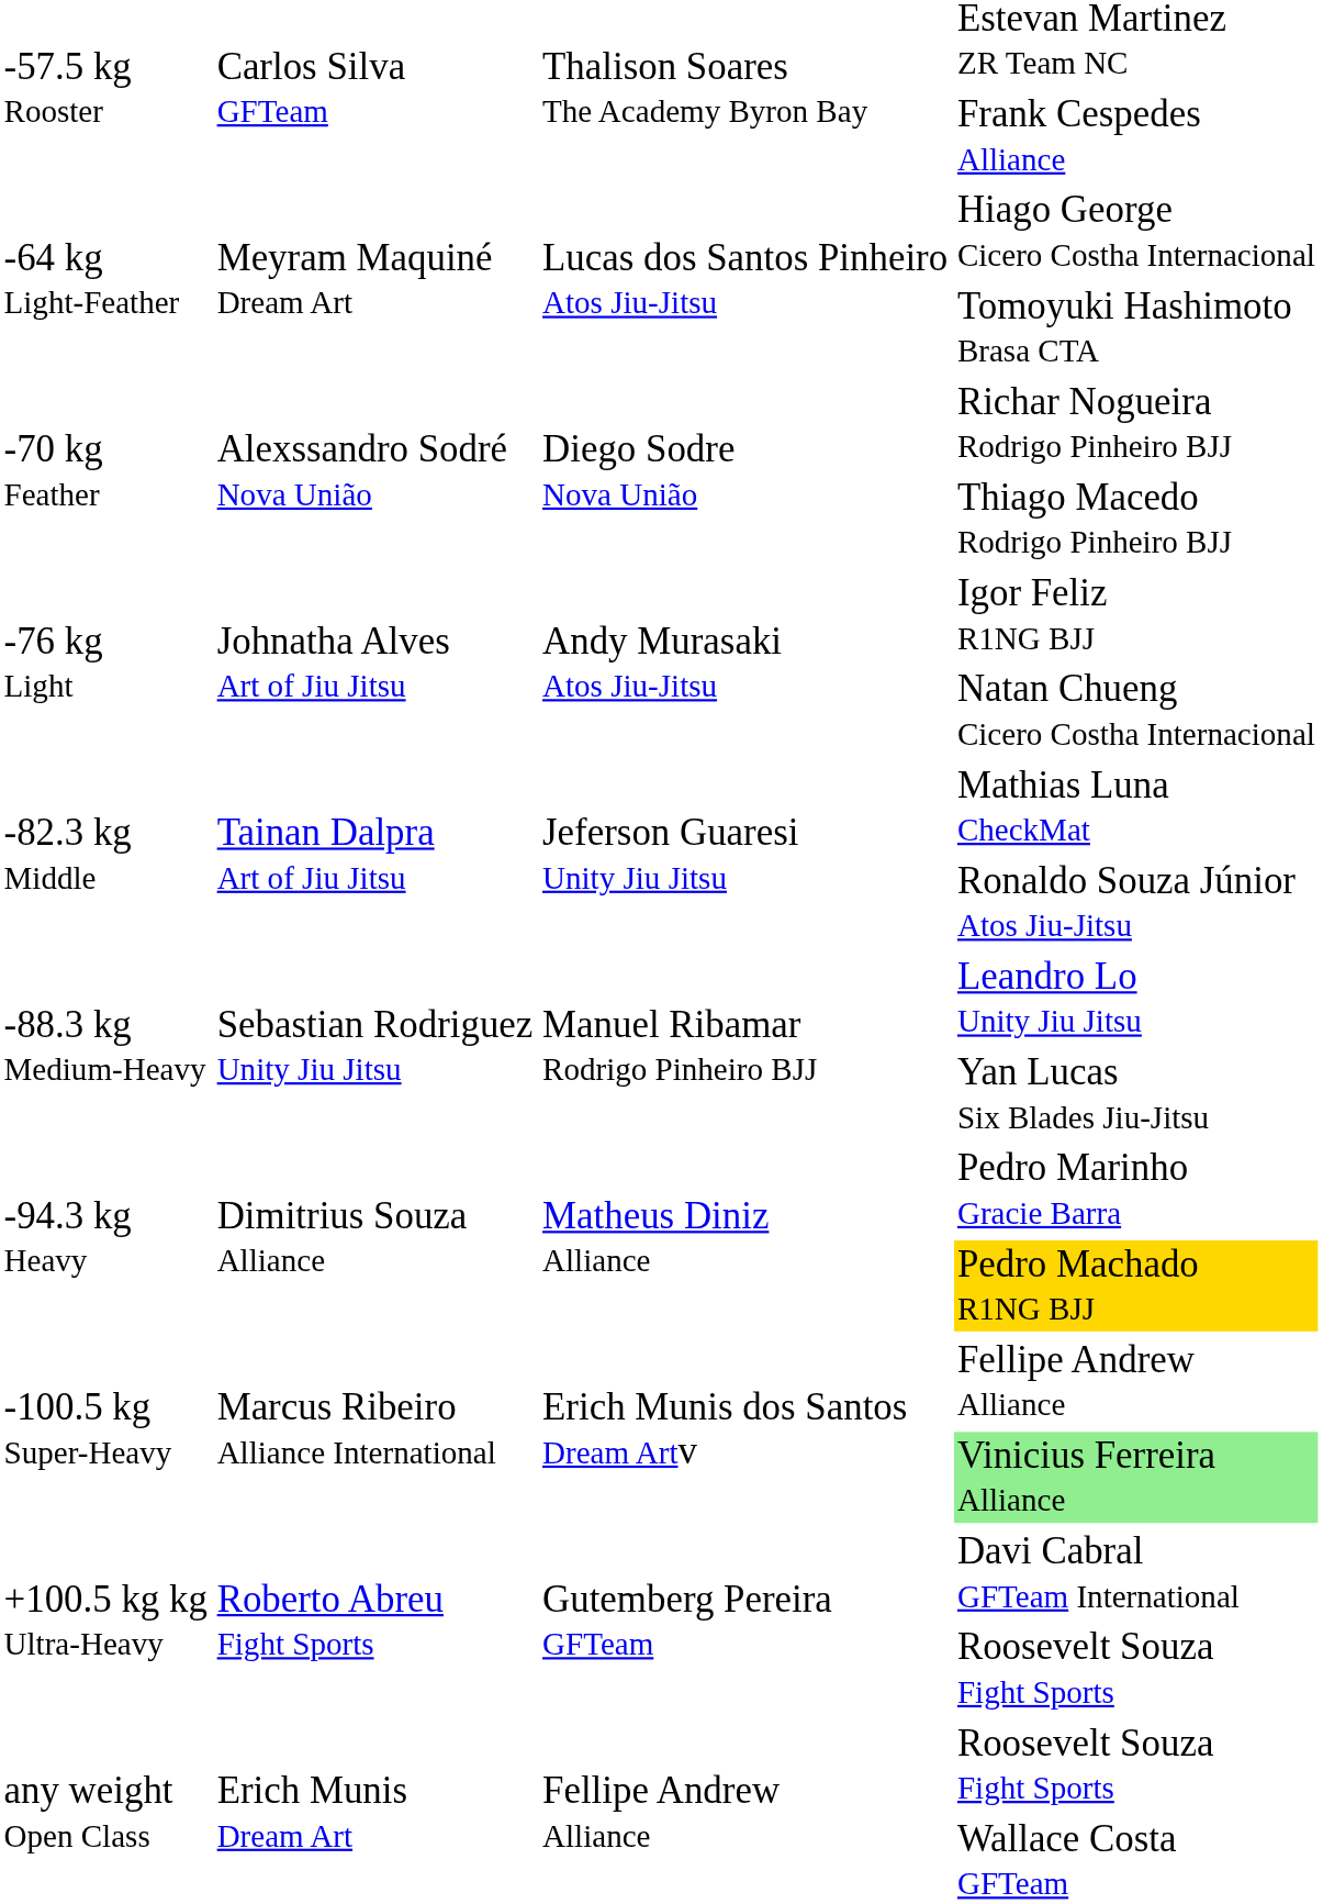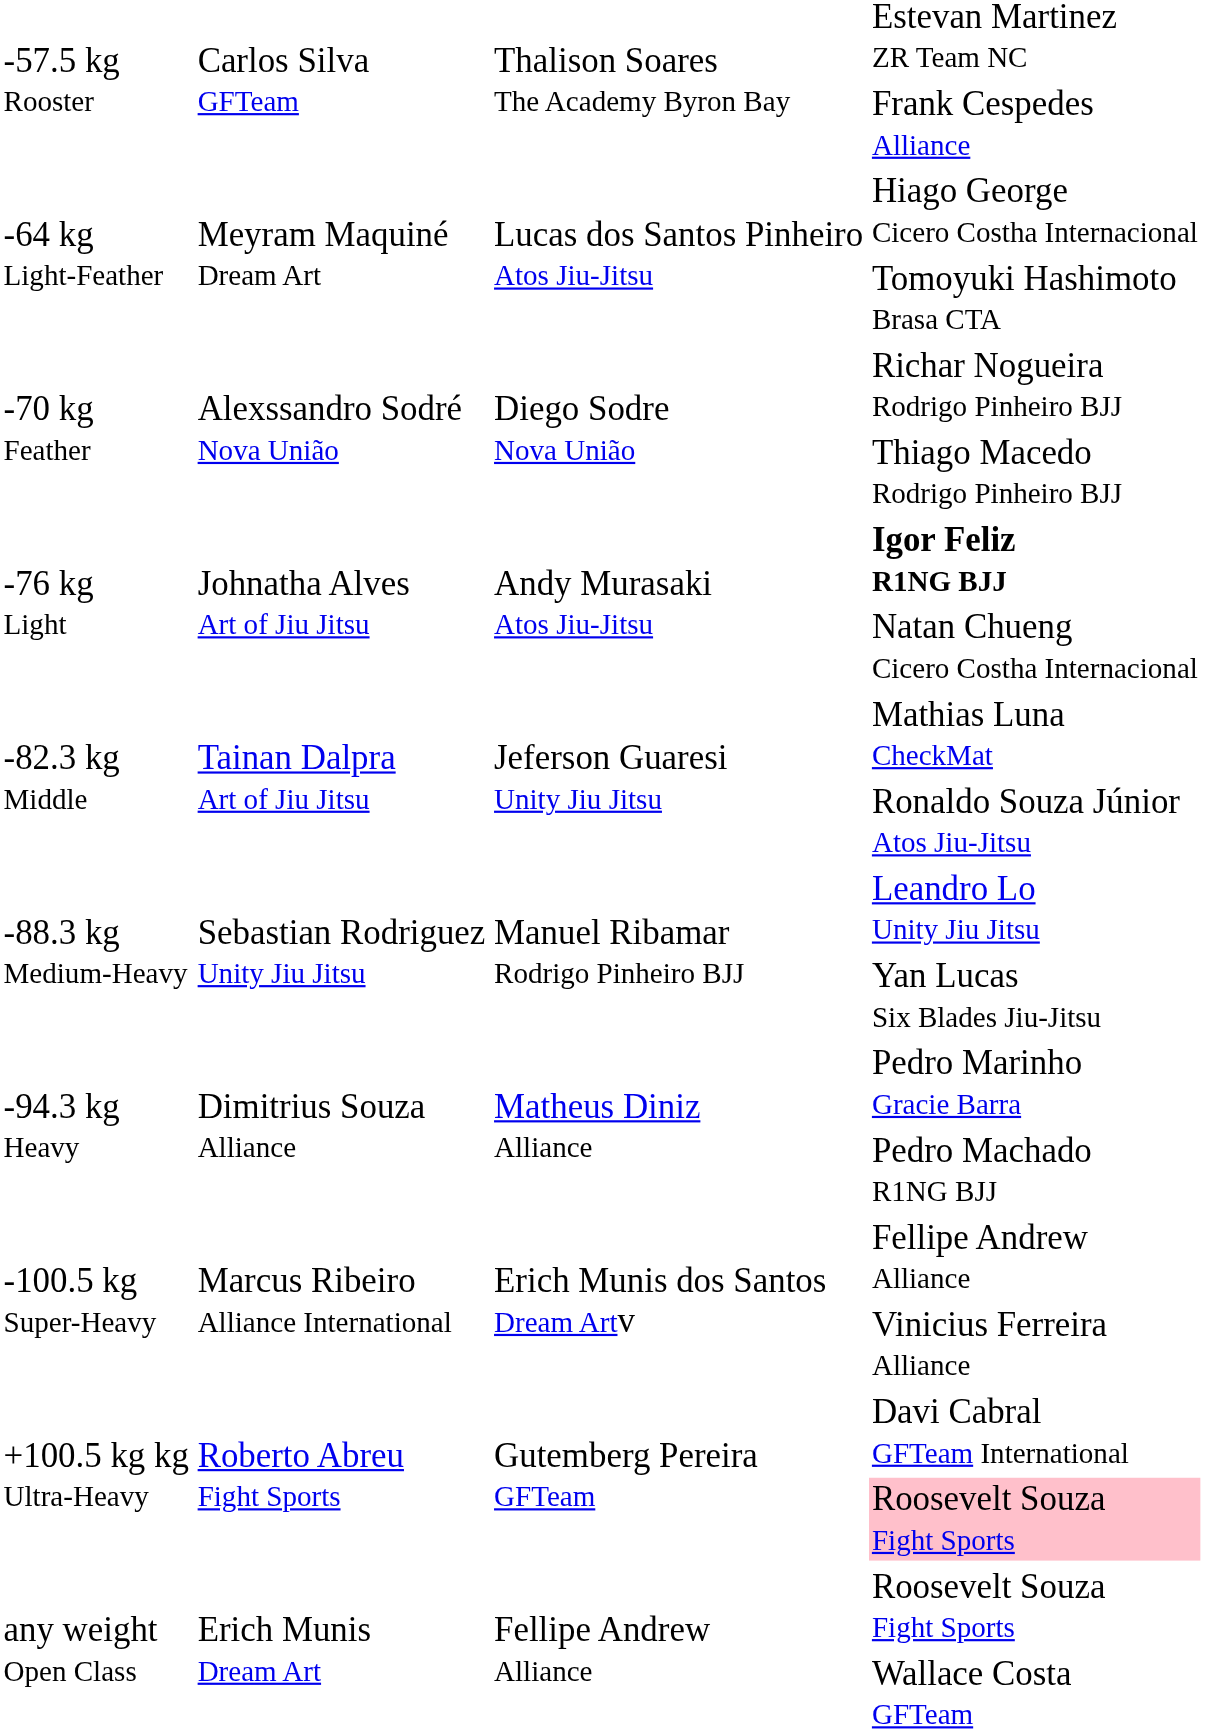Igor Feliz R1NG BJJ | column 4: normal -> bold
Pedro Machado R1NG BJJ | column 4: gold background -> no background
Vinicius Ferreira Alliance | column 4: lightgreen background -> no background
+100.5 kg kg Ultra-Heavy / Roosevelt Souza Fight Sports | column 4: no background -> pink background
